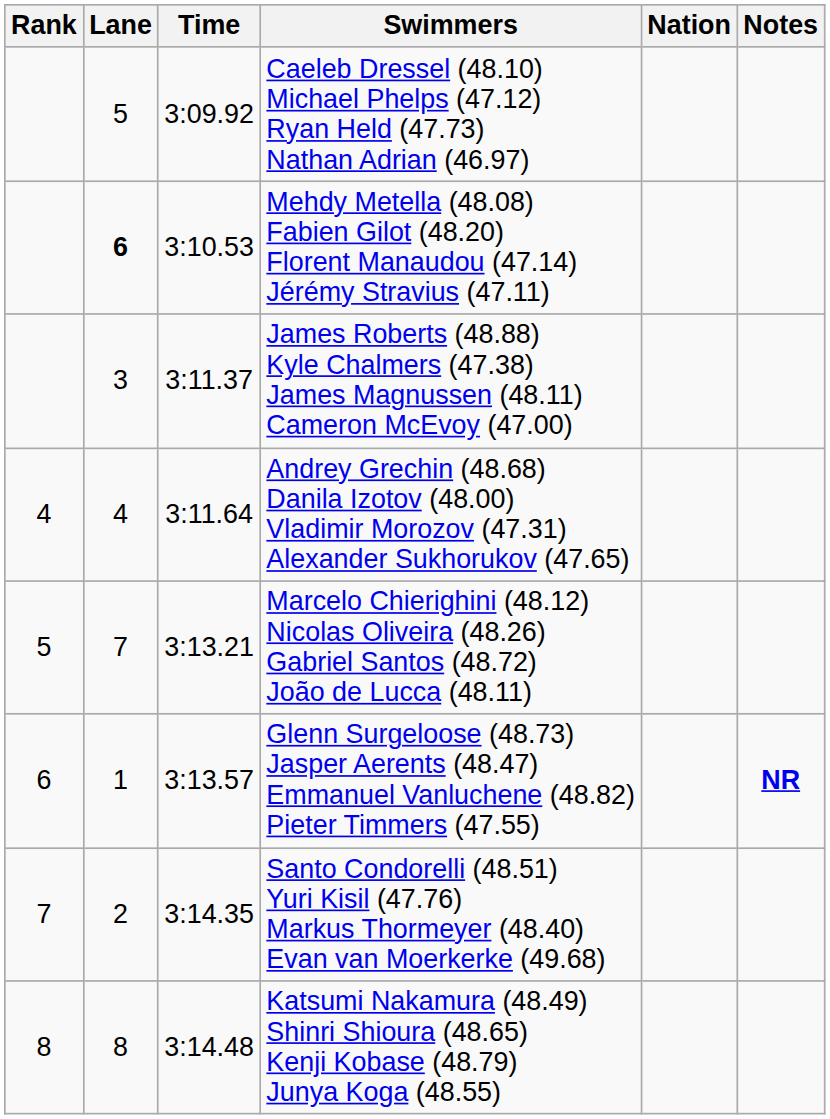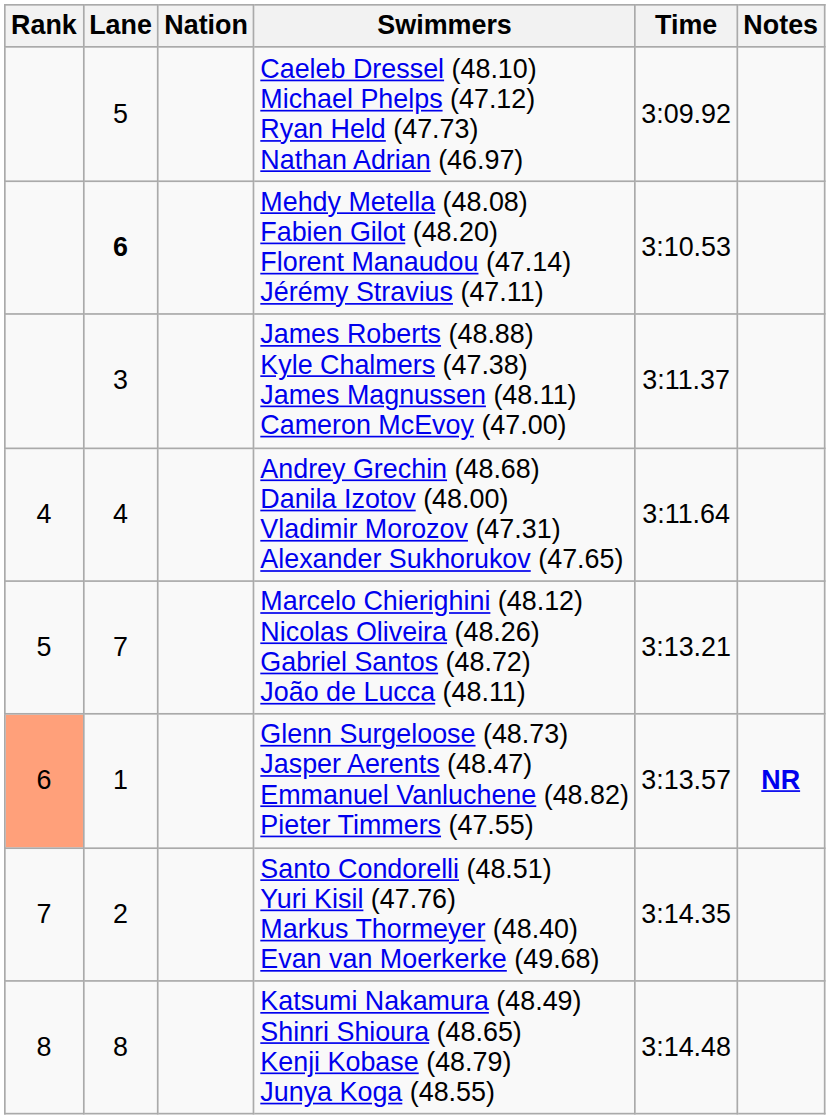columns swapped: Nation <-> Time
row 7 | Rank: no background -> lightsalmon background
